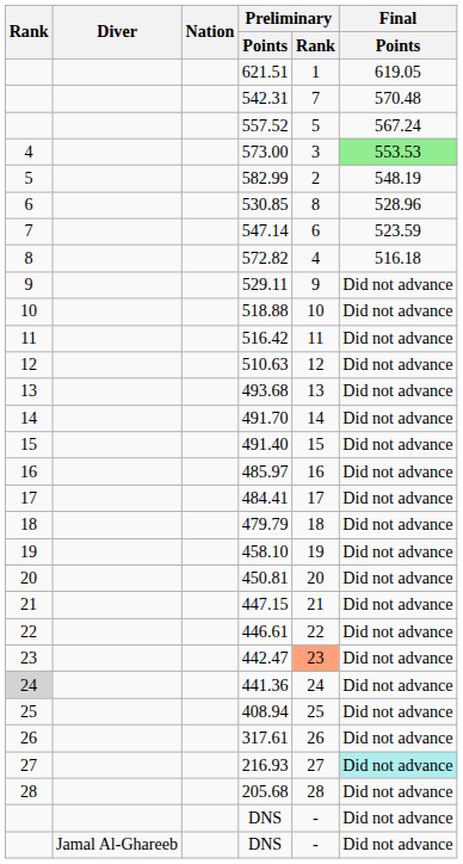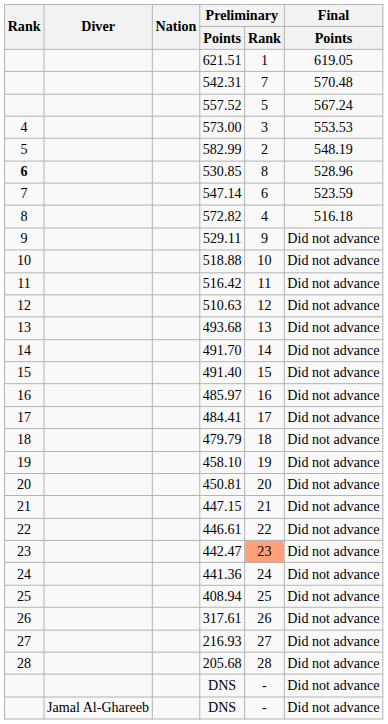573.00 | Final / Points: lightgreen background -> no background
530.85 | Rank: normal -> bold
441.36 | Rank: lightgrey background -> no background
216.93 | Final / Points: paleturquoise background -> no background
